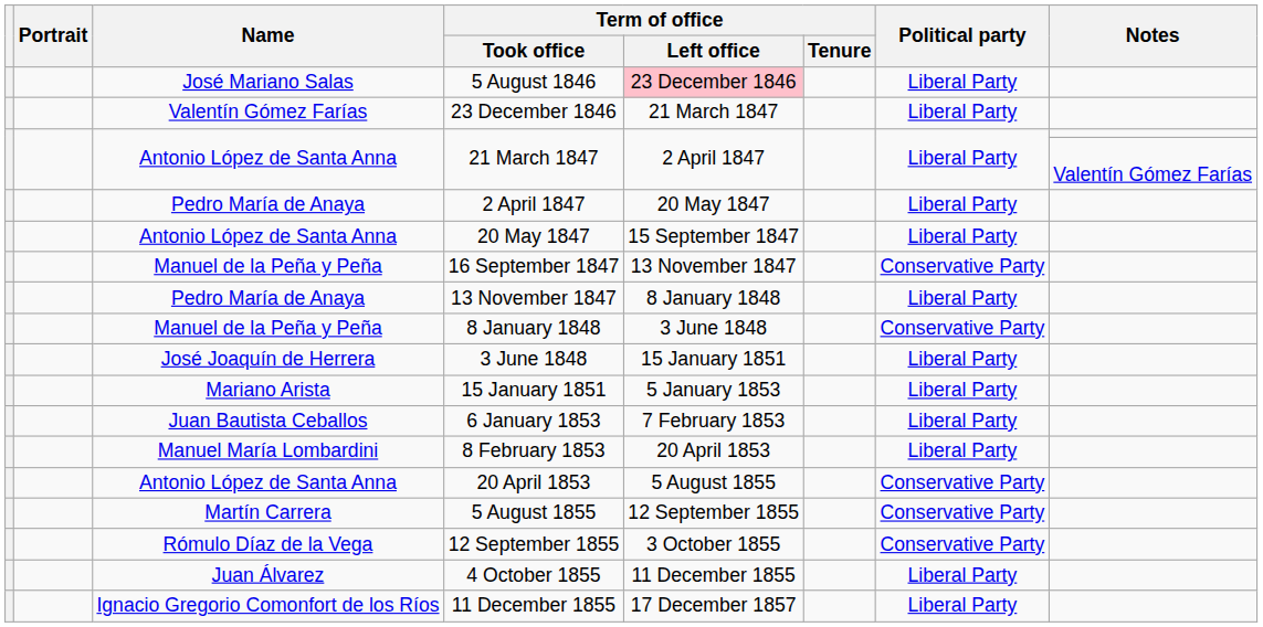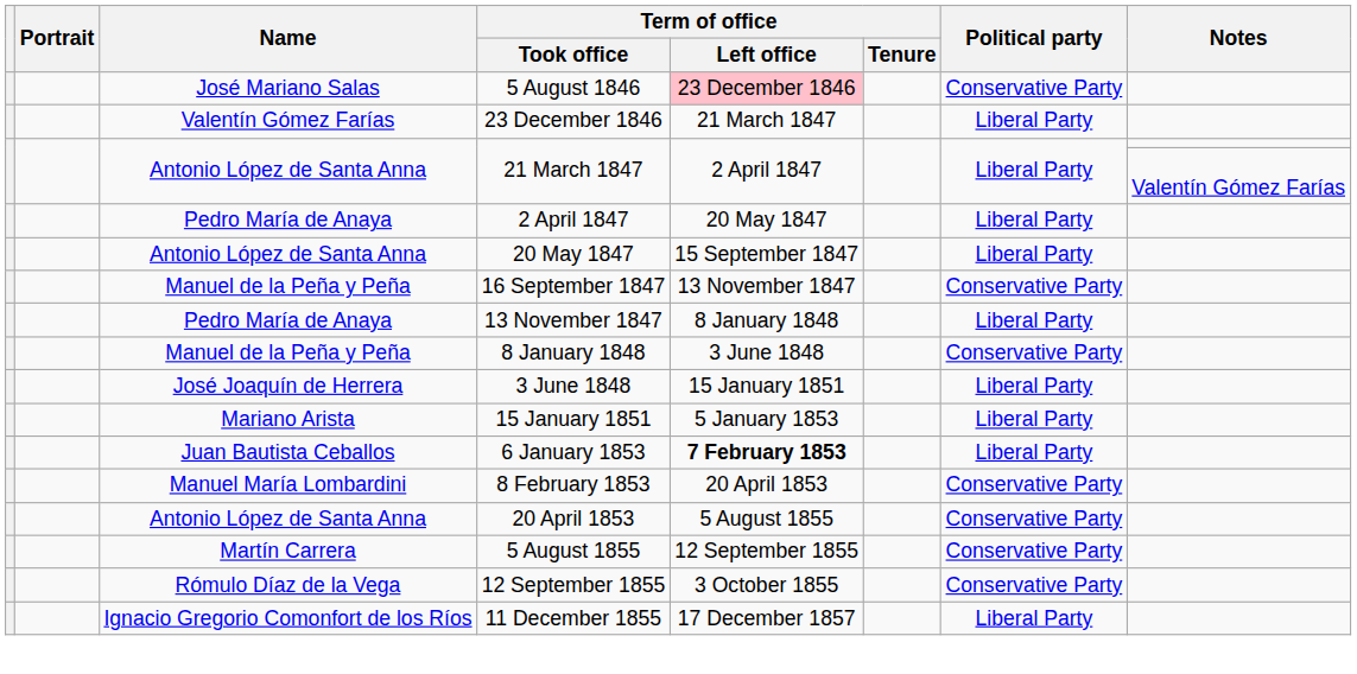5 August 1846 | Political party: Liberal Party -> Conservative Party
6 January 1853 | Term of office / Left office: normal -> bold
8 February 1853 | Political party: Liberal Party -> Conservative Party
- row: Juan Álvarez | 4 October 1855 | 11 December 1855 | Liberal Party
